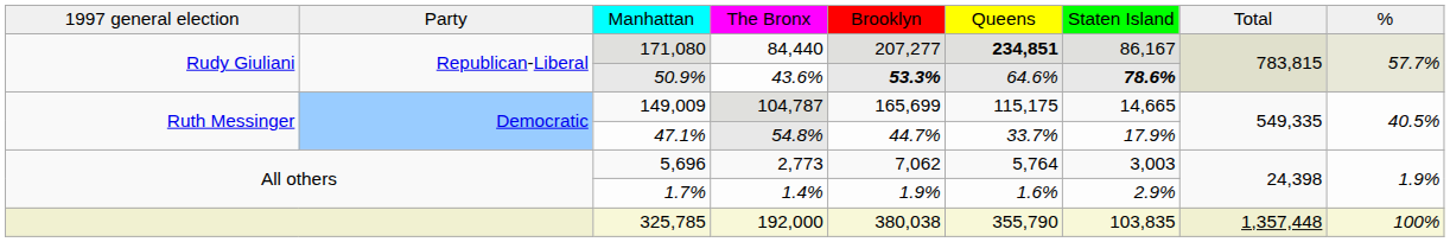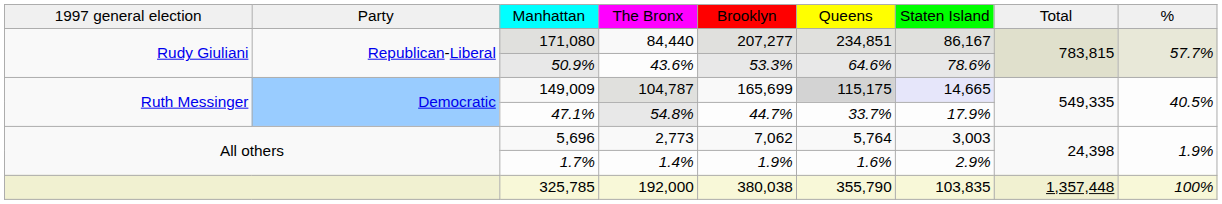171,080 | column 6: bold -> normal
50.9% | column 5: bold -> normal
50.9% | column 7: bold -> normal
149,009 | column 6: no background -> lightgrey background
149,009 | column 7: no background -> lavender background
